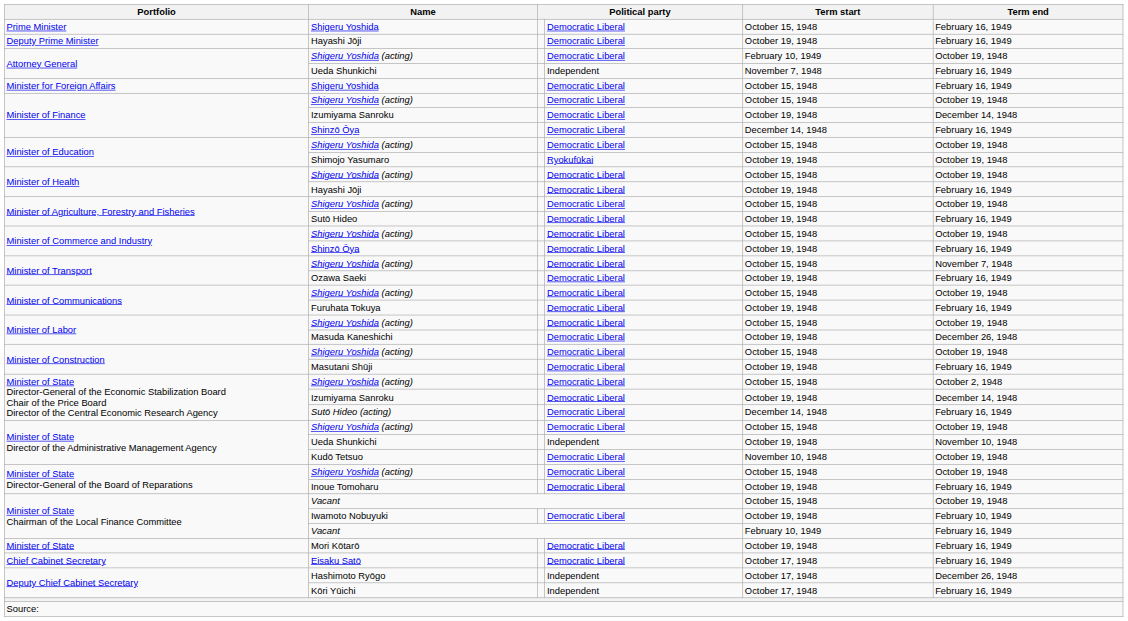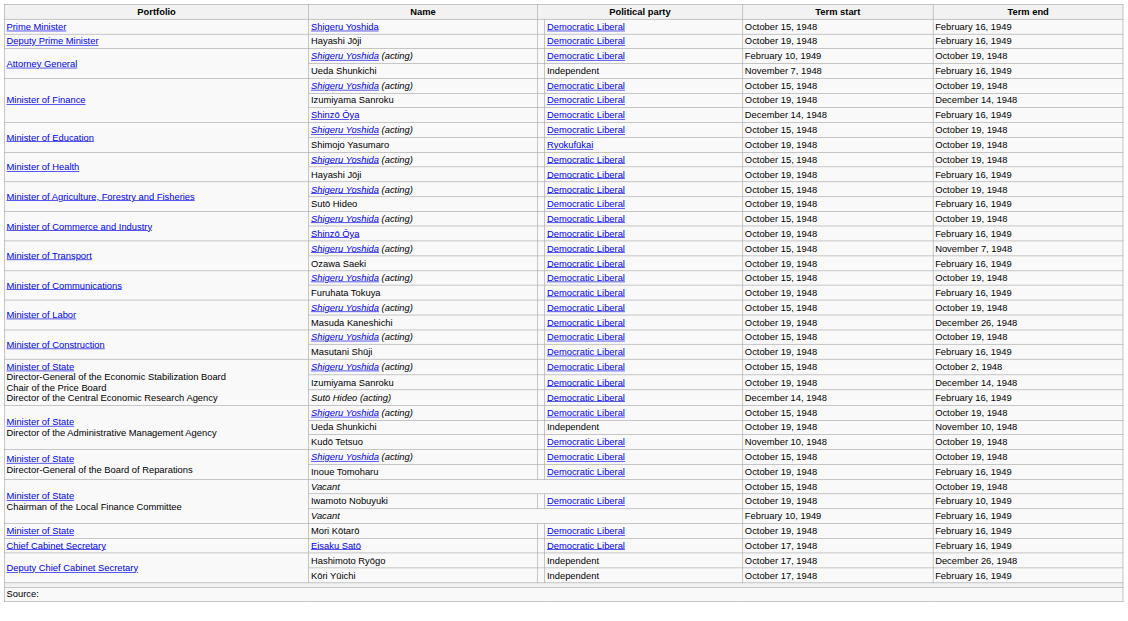- row: Minister for Foreign Affairs | Shigeru Yoshida | Democratic Liberal | October 15, 1948 | February 16, 1949
